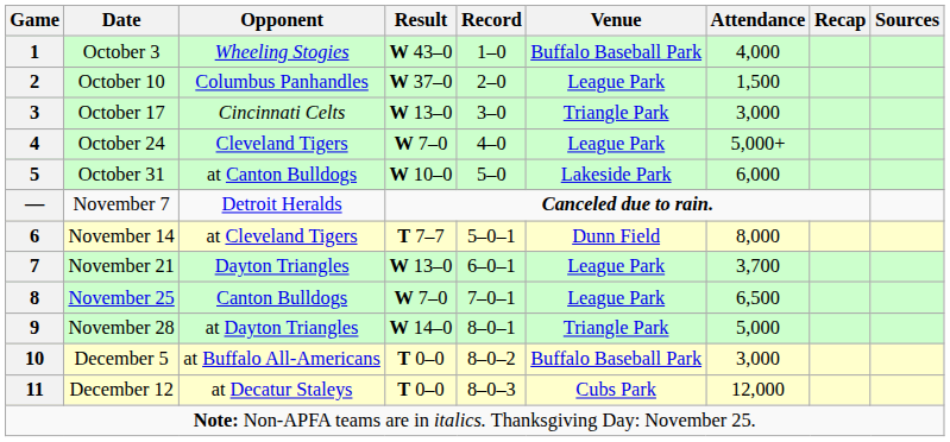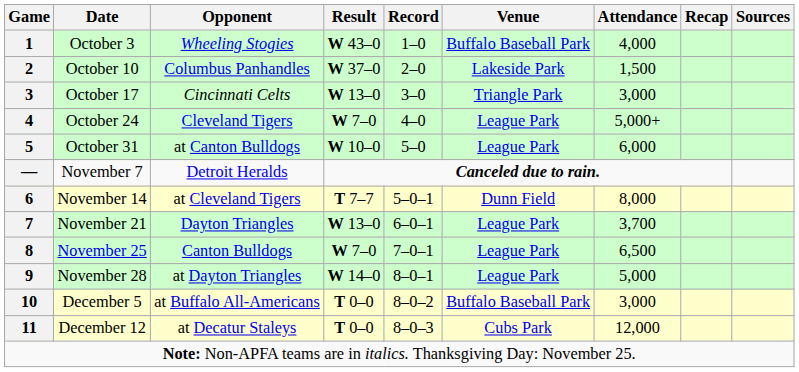2 | Venue: League Park -> Lakeside Park
5 | Venue: Lakeside Park -> League Park
9 | Venue: Triangle Park -> League Park
